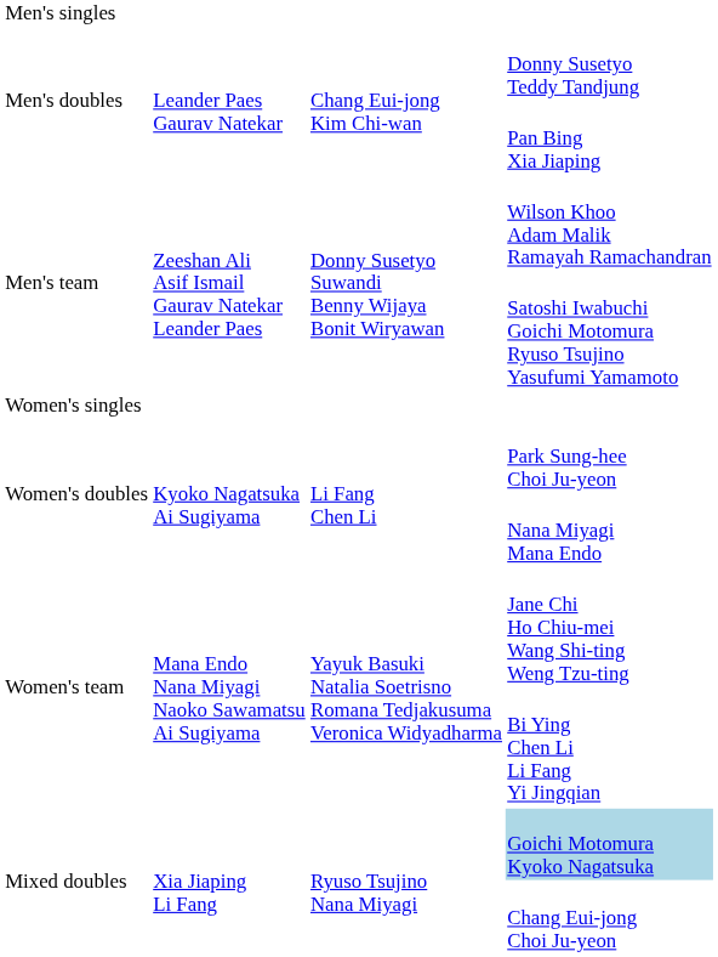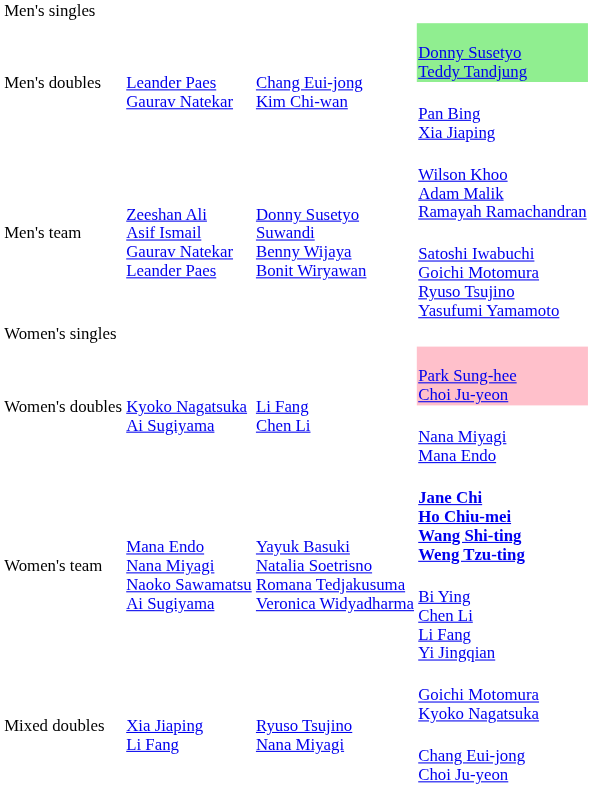Donny Susetyo Teddy Tandjung | column 4: no background -> lightgreen background
Park Sung-hee Choi Ju-yeon | column 4: no background -> pink background
Jane Chi Ho Chiu-mei Wang Shi-ting Weng Tzu-ting | column 4: normal -> bold
Goichi Motomura Kyoko Nagatsuka | column 4: lightblue background -> no background
